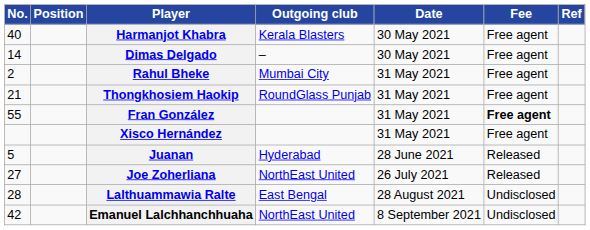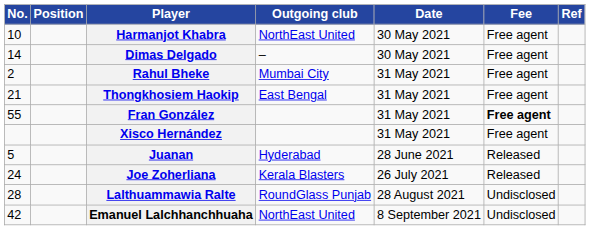Harmanjot Khabra | No.: 40 -> 10
Harmanjot Khabra | Outgoing club: Kerala Blasters -> NorthEast United
Thongkhosiem Haokip | Outgoing club: RoundGlass Punjab -> East Bengal
Joe Zoherliana | No.: 27 -> 24
Joe Zoherliana | Outgoing club: NorthEast United -> Kerala Blasters
Lalthuammawia Ralte | Outgoing club: East Bengal -> RoundGlass Punjab
